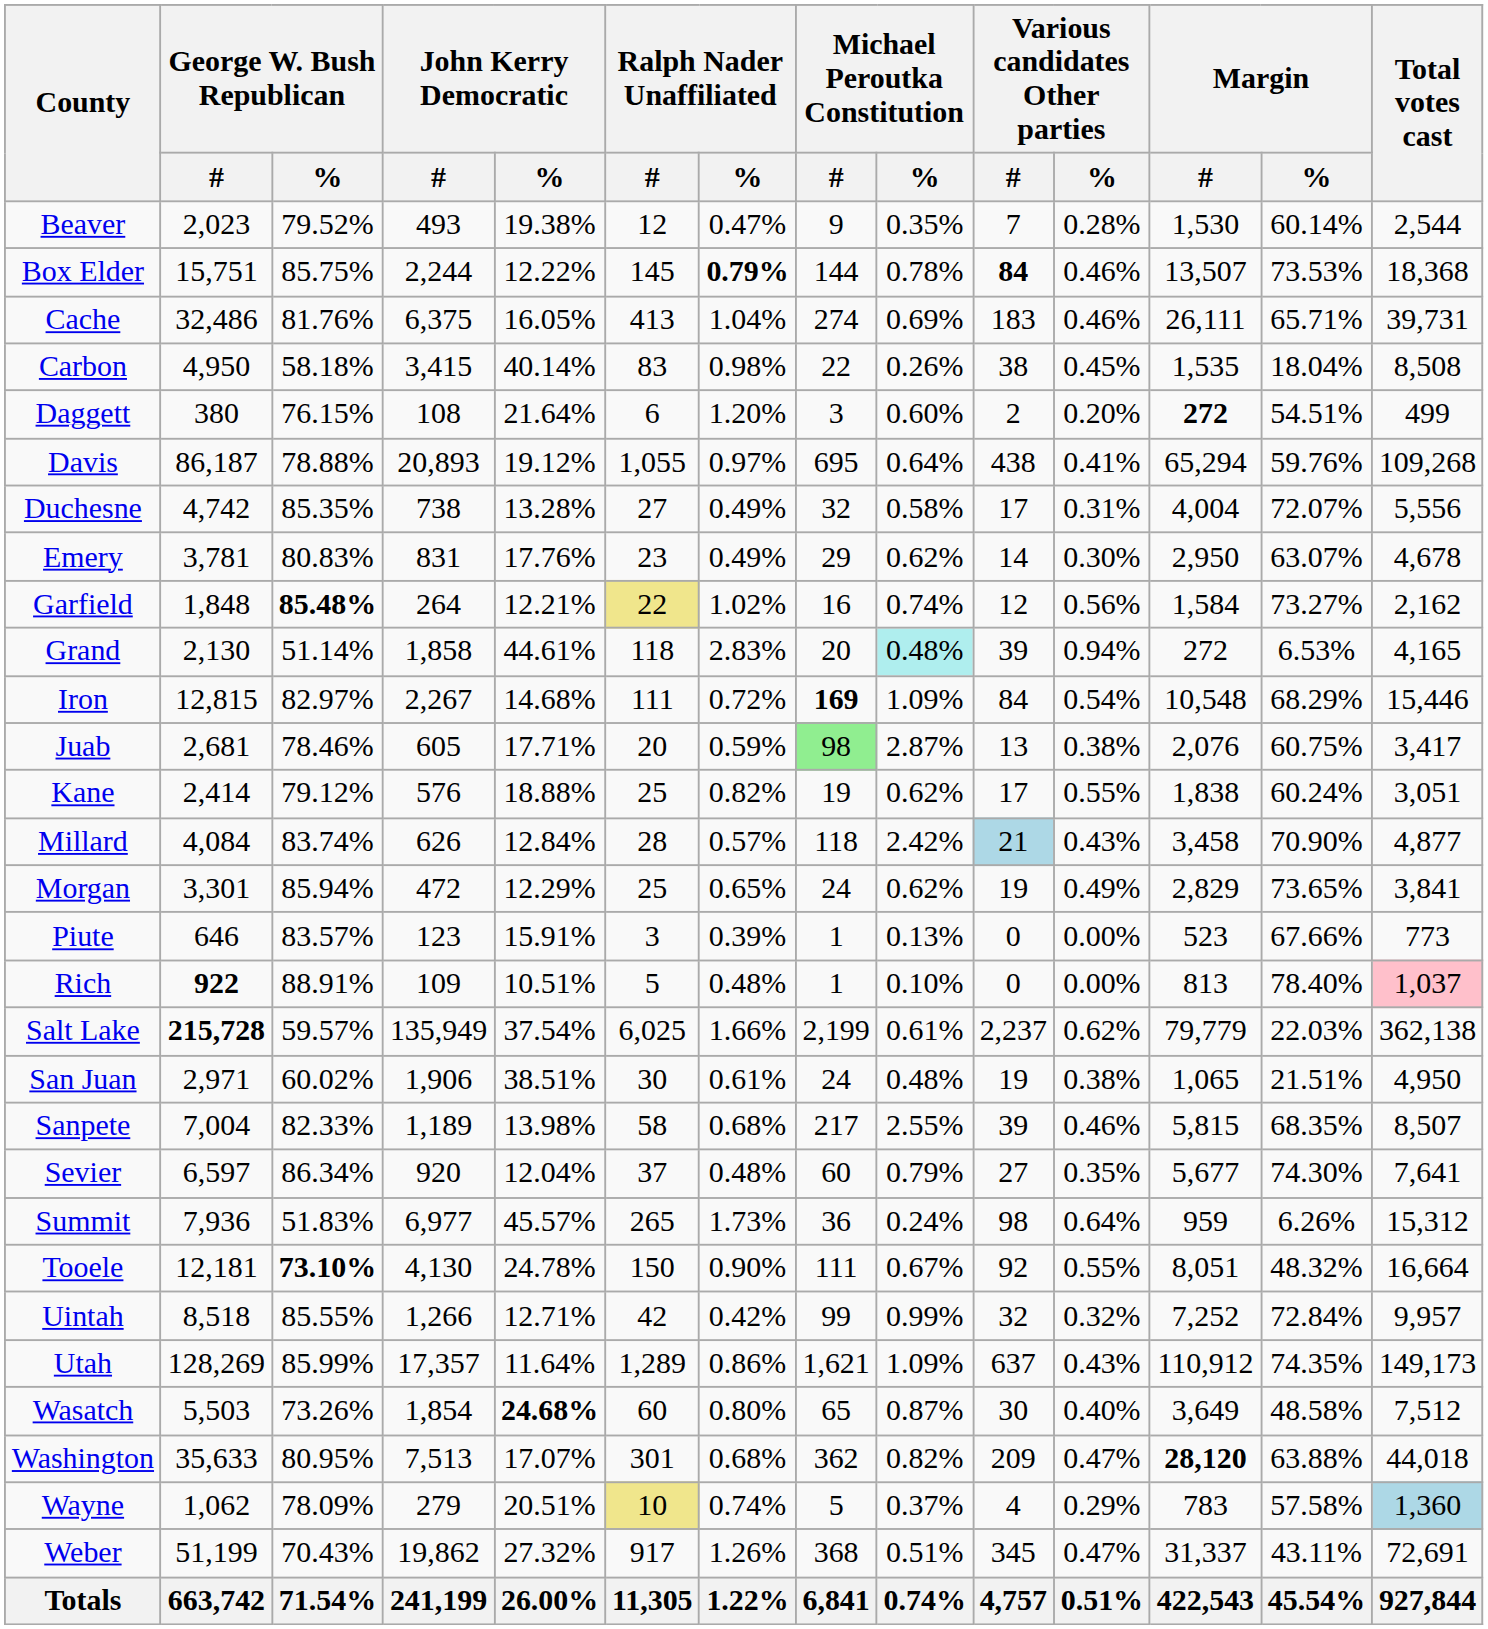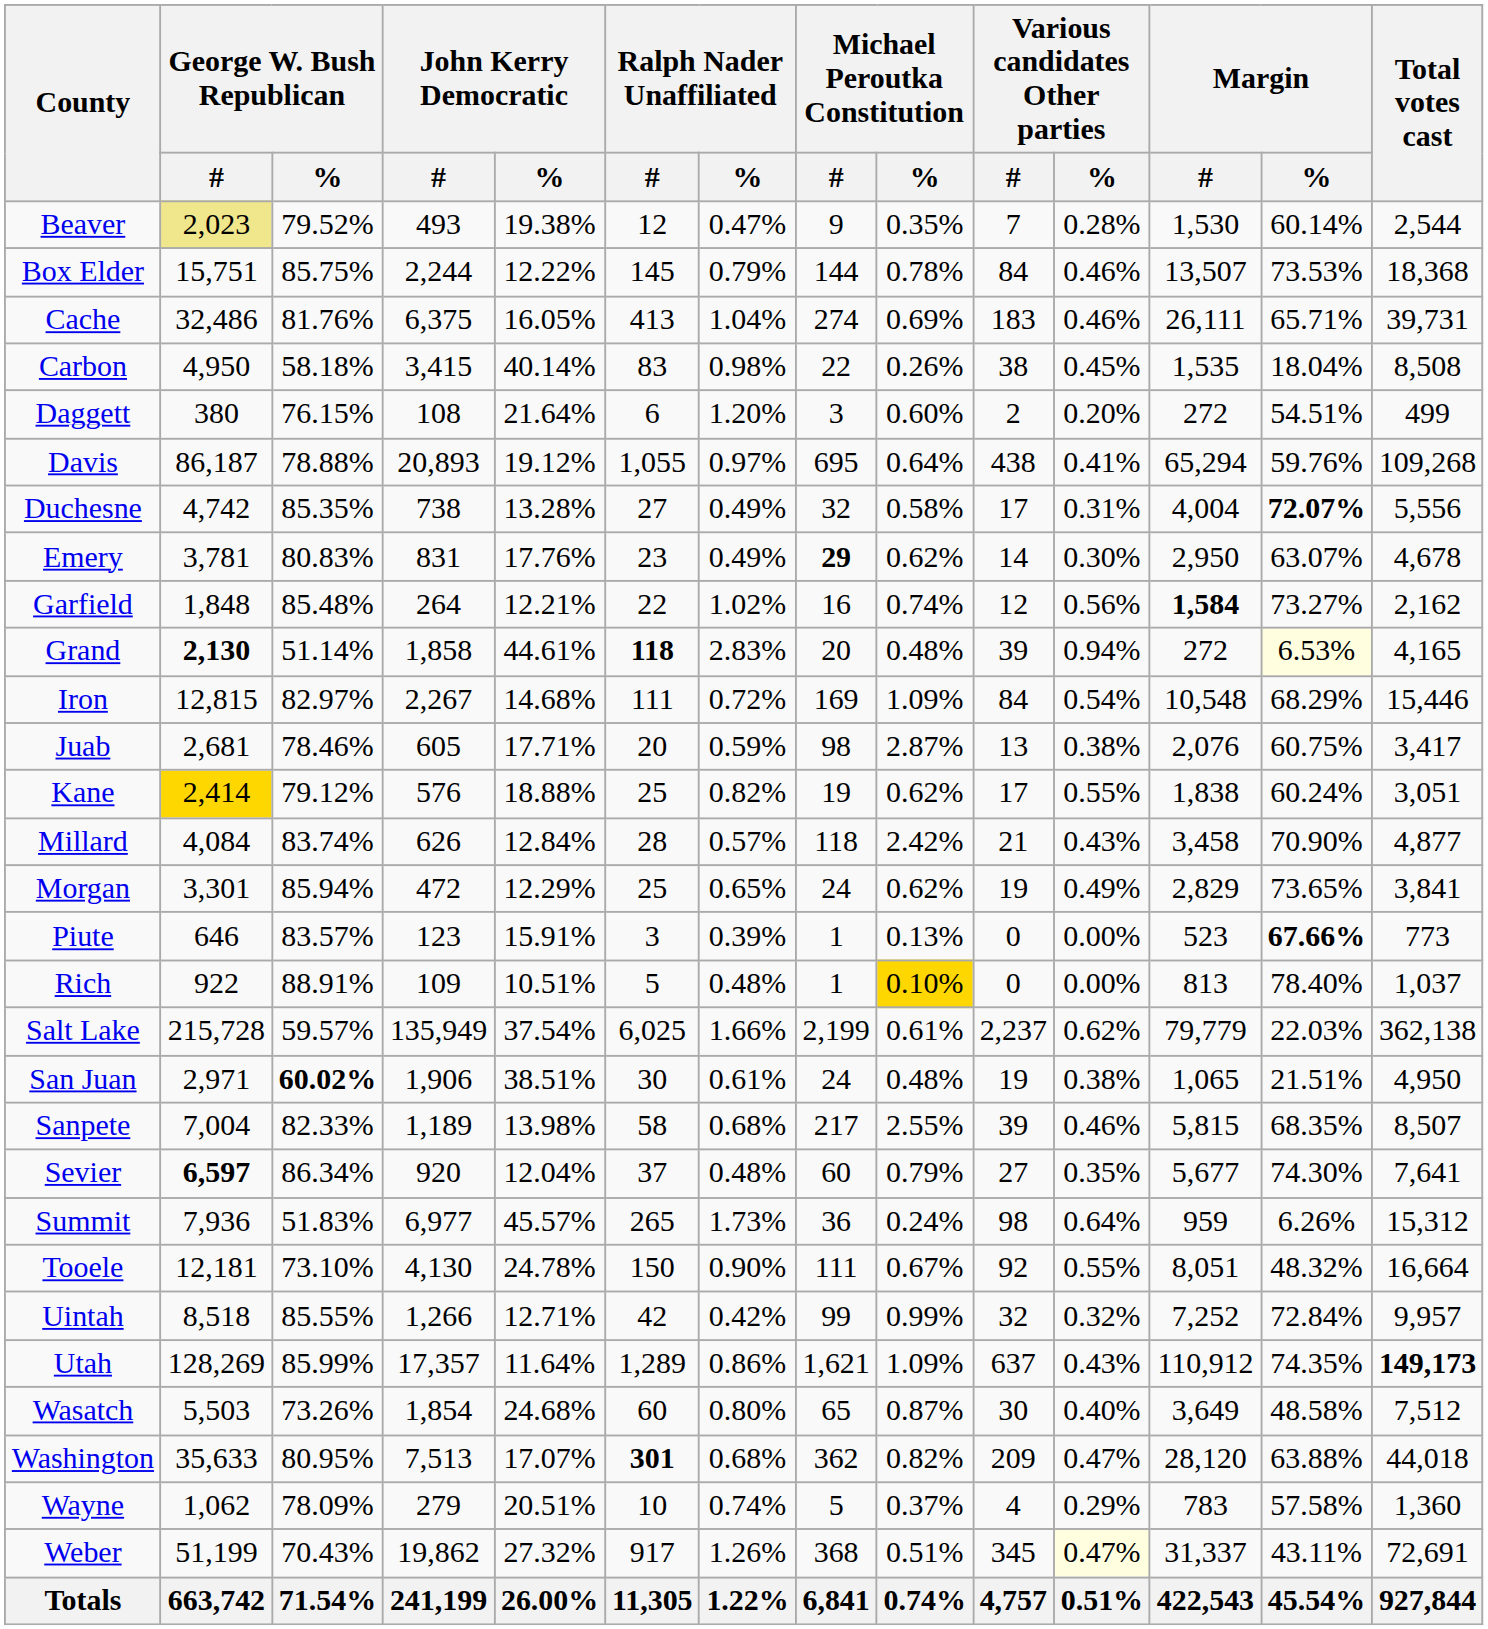Beaver | George W. Bush Republican / #: no background -> khaki background
Box Elder | Ralph Nader Unaffiliated / %: bold -> normal
Box Elder | Various candidates Other parties / #: bold -> normal
Daggett | Margin / #: bold -> normal
Duchesne | Margin / %: normal -> bold
Emery | Michael Peroutka Constitution / #: normal -> bold
Garfield | George W. Bush Republican / %: bold -> normal
Garfield | Ralph Nader Unaffiliated / #: khaki background -> no background
Garfield | Margin / #: normal -> bold
Grand | George W. Bush Republican / #: normal -> bold
Grand | Ralph Nader Unaffiliated / #: normal -> bold
Grand | Michael Peroutka Constitution / %: paleturquoise background -> no background
Grand | Margin / %: no background -> lightyellow background
Iron | Michael Peroutka Constitution / #: bold -> normal
Juab | Michael Peroutka Constitution / #: lightgreen background -> no background
Kane | George W. Bush Republican / #: no background -> gold background
Millard | Various candidates Other parties / #: lightblue background -> no background
Piute | Margin / %: normal -> bold
Rich | George W. Bush Republican / #: bold -> normal
Rich | Michael Peroutka Constitution / %: no background -> gold background
Rich | Total votes cast: pink background -> no background
Salt Lake | George W. Bush Republican / #: bold -> normal
San Juan | George W. Bush Republican / %: normal -> bold
Sevier | George W. Bush Republican / #: normal -> bold
Tooele | George W. Bush Republican / %: bold -> normal
Utah | Total votes cast: normal -> bold
Wasatch | John Kerry Democratic / %: bold -> normal
Washington | Ralph Nader Unaffiliated / #: normal -> bold
Washington | Margin / #: bold -> normal
Wayne | Ralph Nader Unaffiliated / #: khaki background -> no background
Wayne | Total votes cast: lightblue background -> no background
Weber | Various candidates Other parties / %: no background -> lightyellow background
